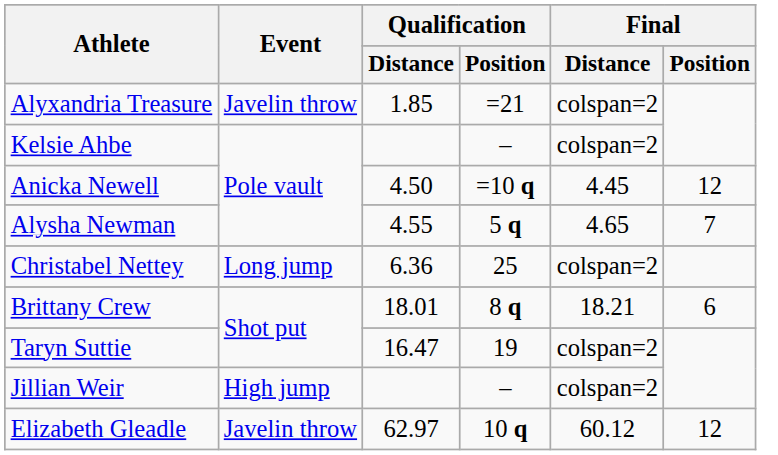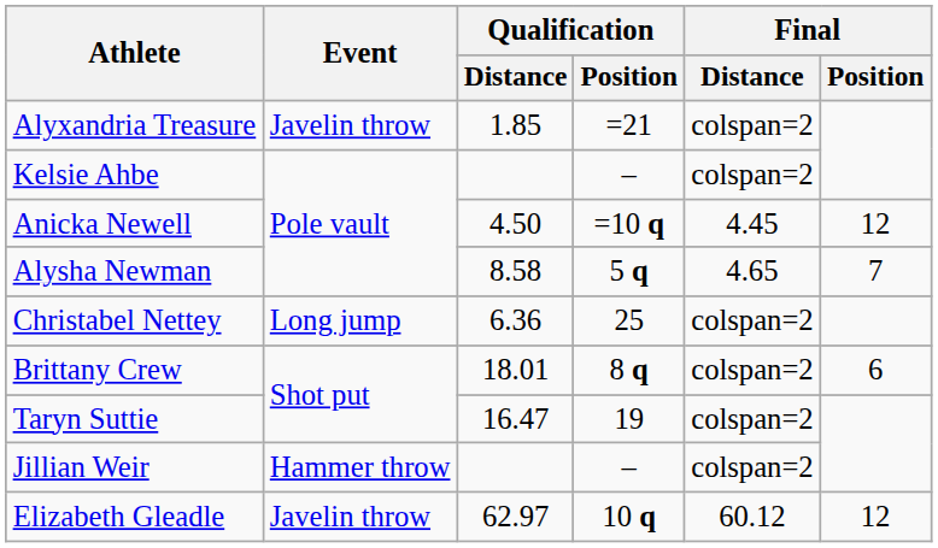Alysha Newman | Qualification / Distance: 4.55 -> 8.58
Brittany Crew | Final / Distance: 18.21 -> colspan=2
Jillian Weir | Event: High jump -> Hammer throw
